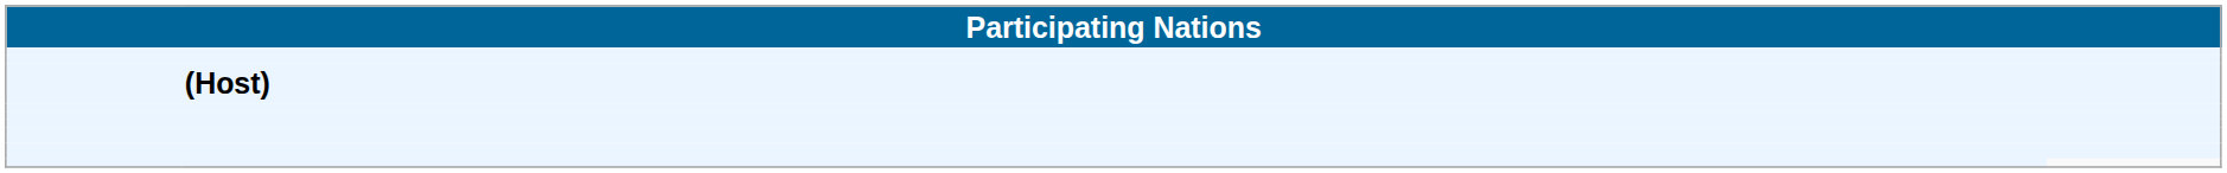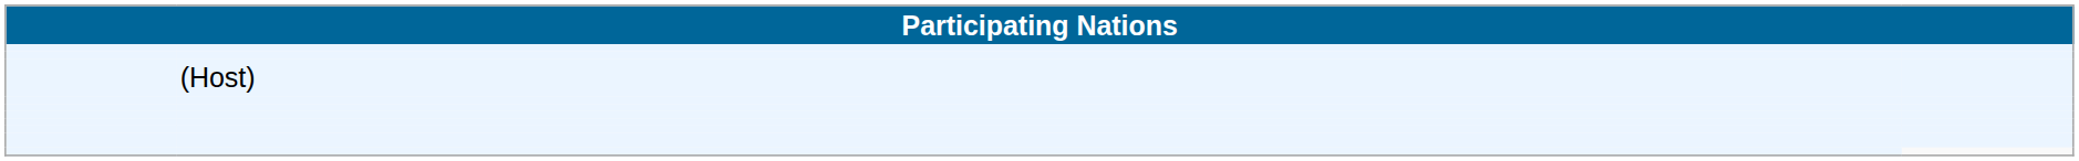(Host) | column 1: bold -> normal
